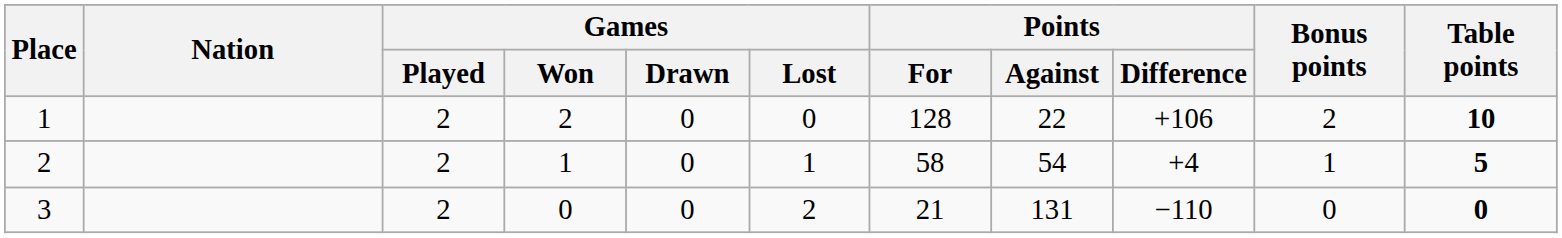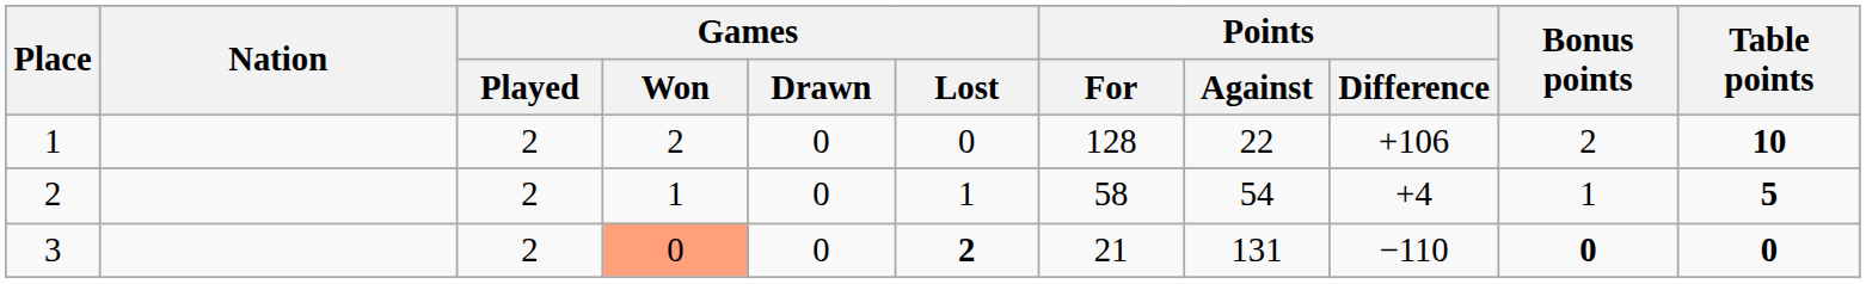3 | Games / Won: no background -> lightsalmon background
3 | Games / Lost: normal -> bold
3 | Bonus points: normal -> bold
